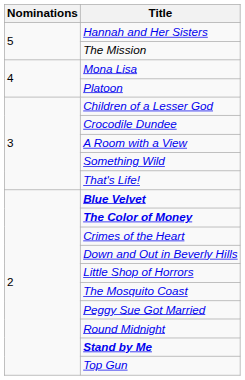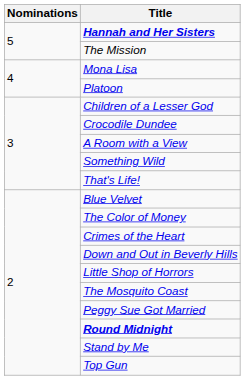Hannah and Her Sisters | Title: normal -> bold
Blue Velvet | Title: bold -> normal
The Color of Money | Title: bold -> normal
Round Midnight | Title: normal -> bold
Stand by Me | Title: bold -> normal
